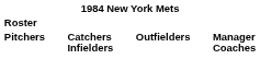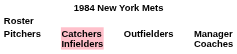Pitchers | column 2: no background -> pink background
